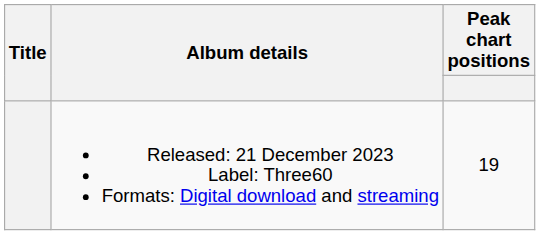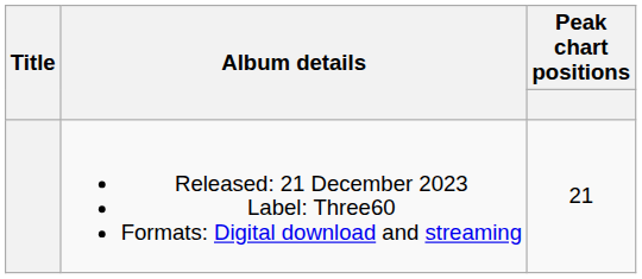row 3 | Peak chart positions: 19 -> 21
